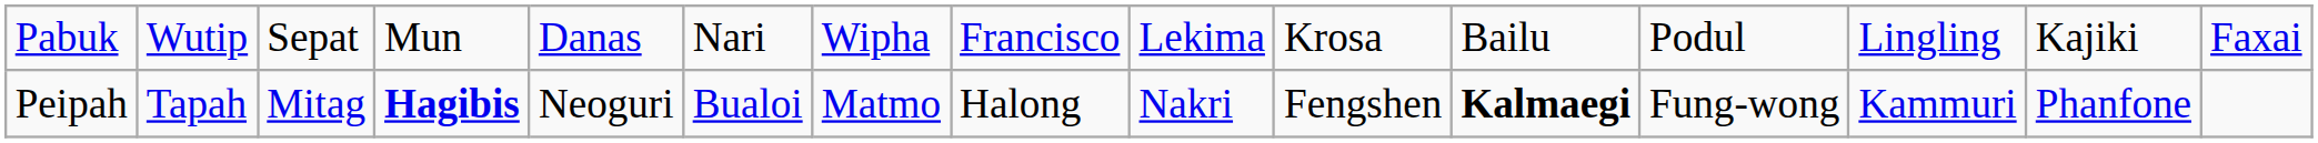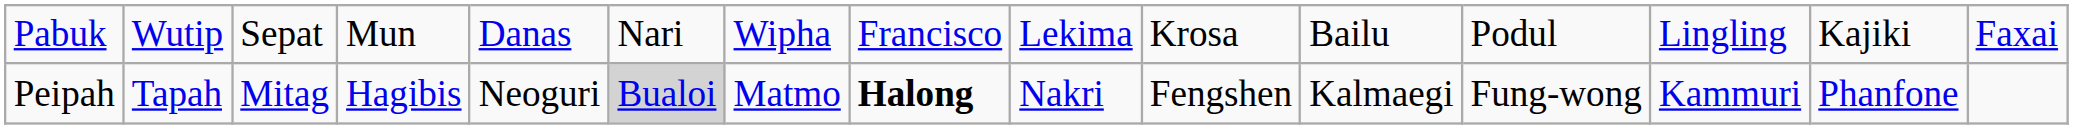Peipah | column 4: bold -> normal
Peipah | column 6: no background -> lightgrey background
Peipah | column 8: normal -> bold
Peipah | column 11: bold -> normal
